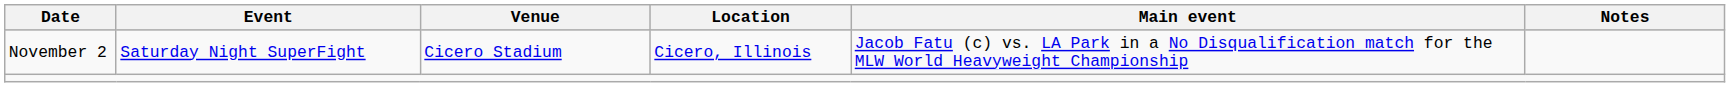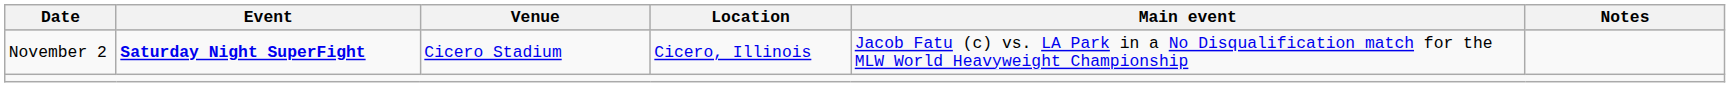November 2 | Event: normal -> bold
